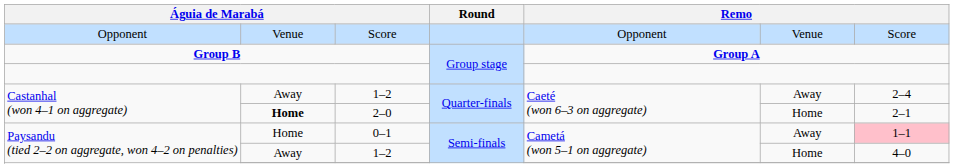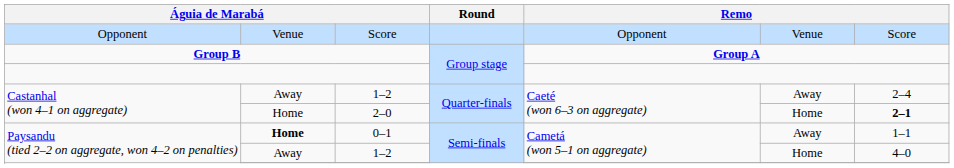2–0 | column 2: bold -> normal
2–0 | column 7: normal -> bold
0–1 | column 2: normal -> bold
0–1 | column 7: pink background -> no background
